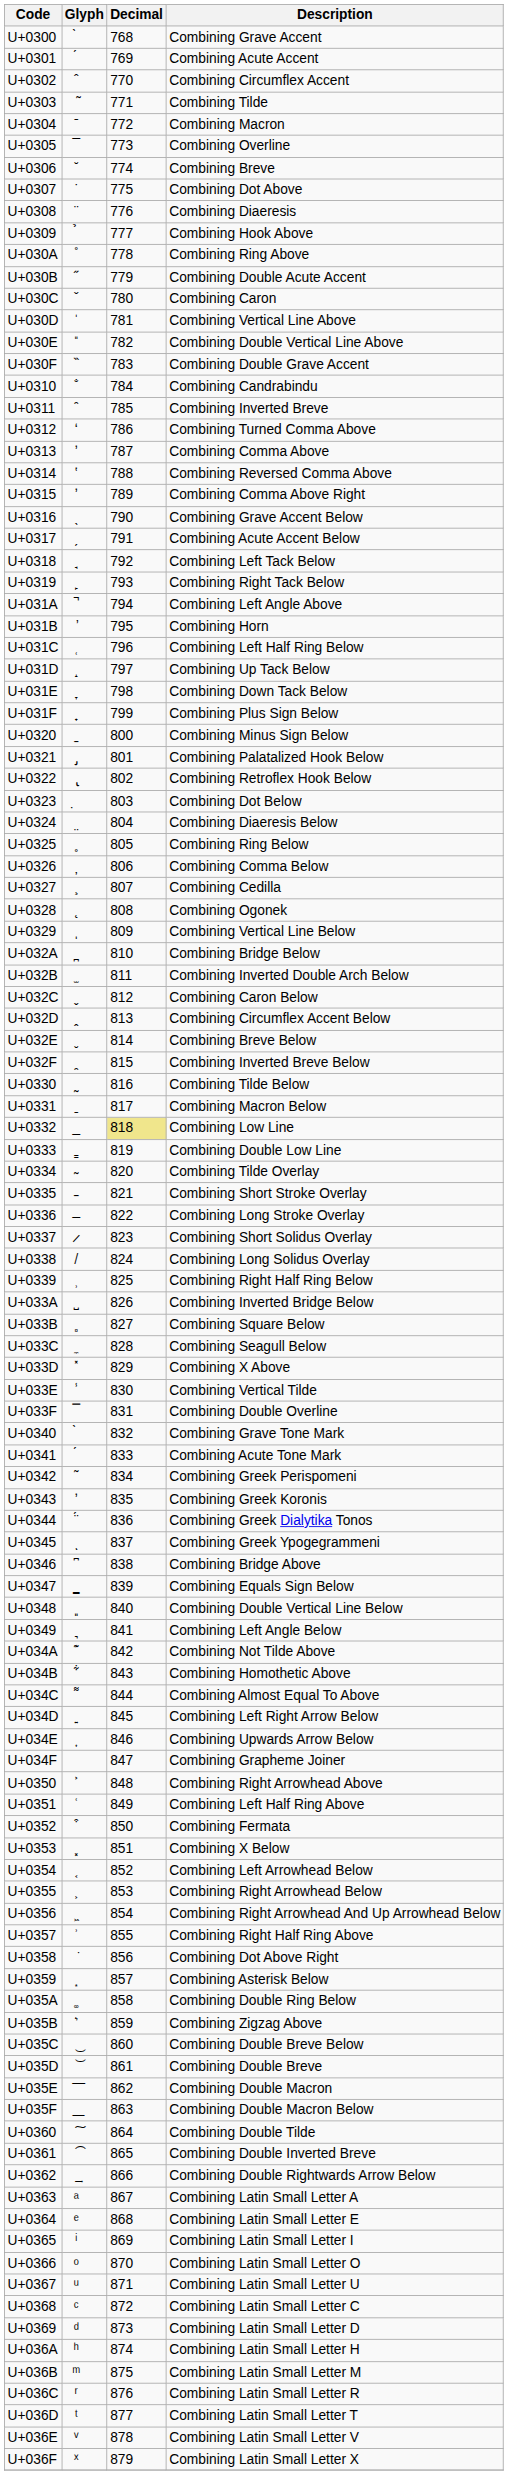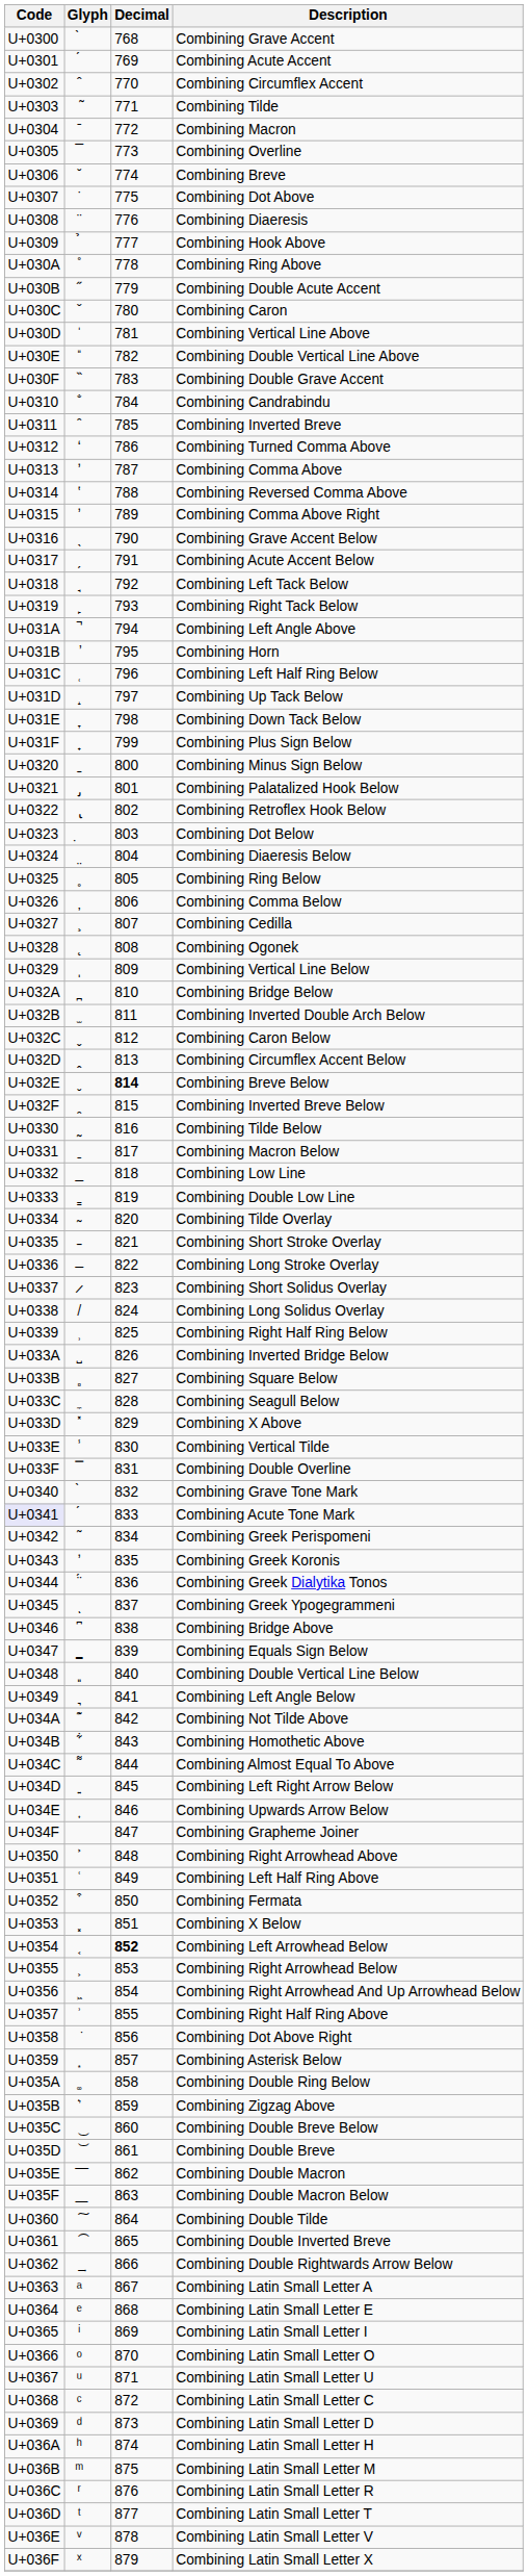Combining Breve Below | Decimal: normal -> bold
Combining Low Line | Decimal: khaki background -> no background
Combining Acute Tone Mark | Code: no background -> lavender background
Combining Left Arrowhead Below | Decimal: normal -> bold
